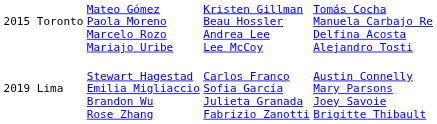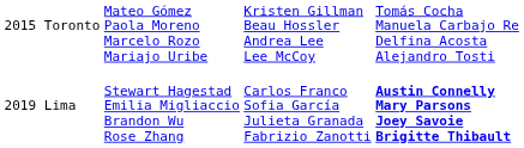2019 Lima | column 4: normal -> bold
